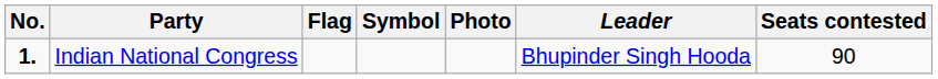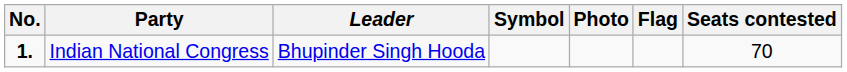columns swapped: Flag <-> Leader
Indian National Congress | Seats contested: 90 -> 70
